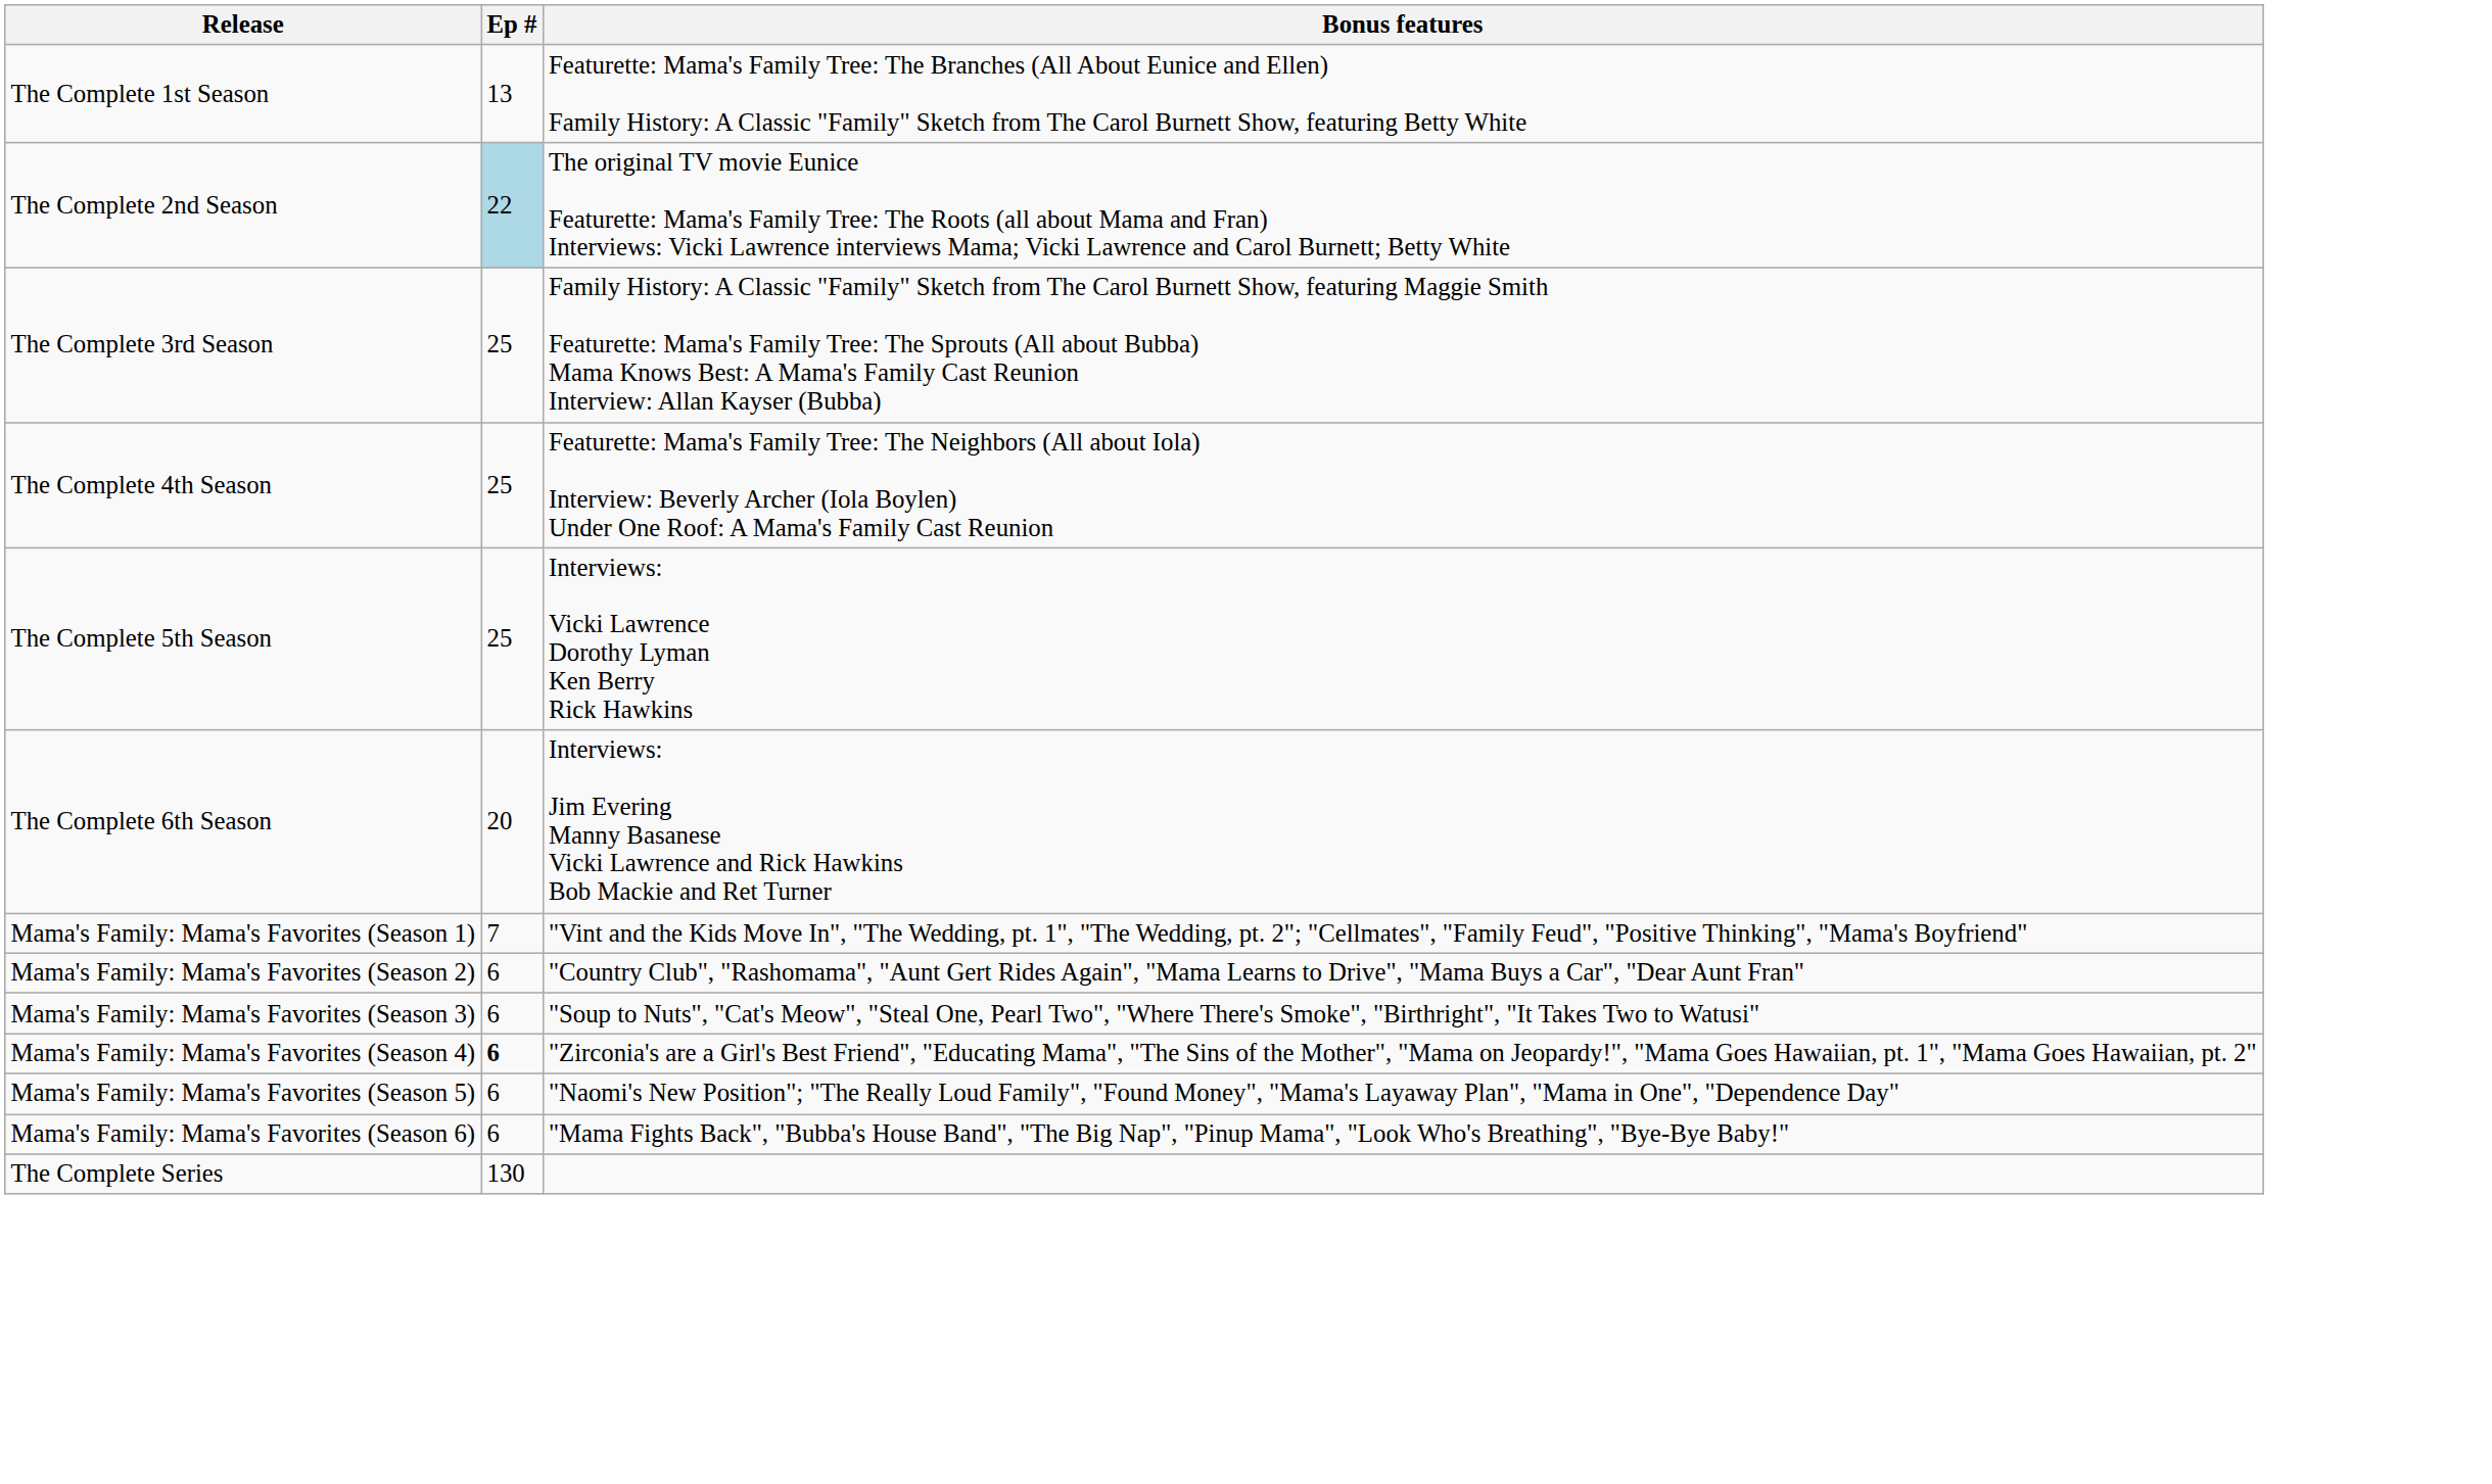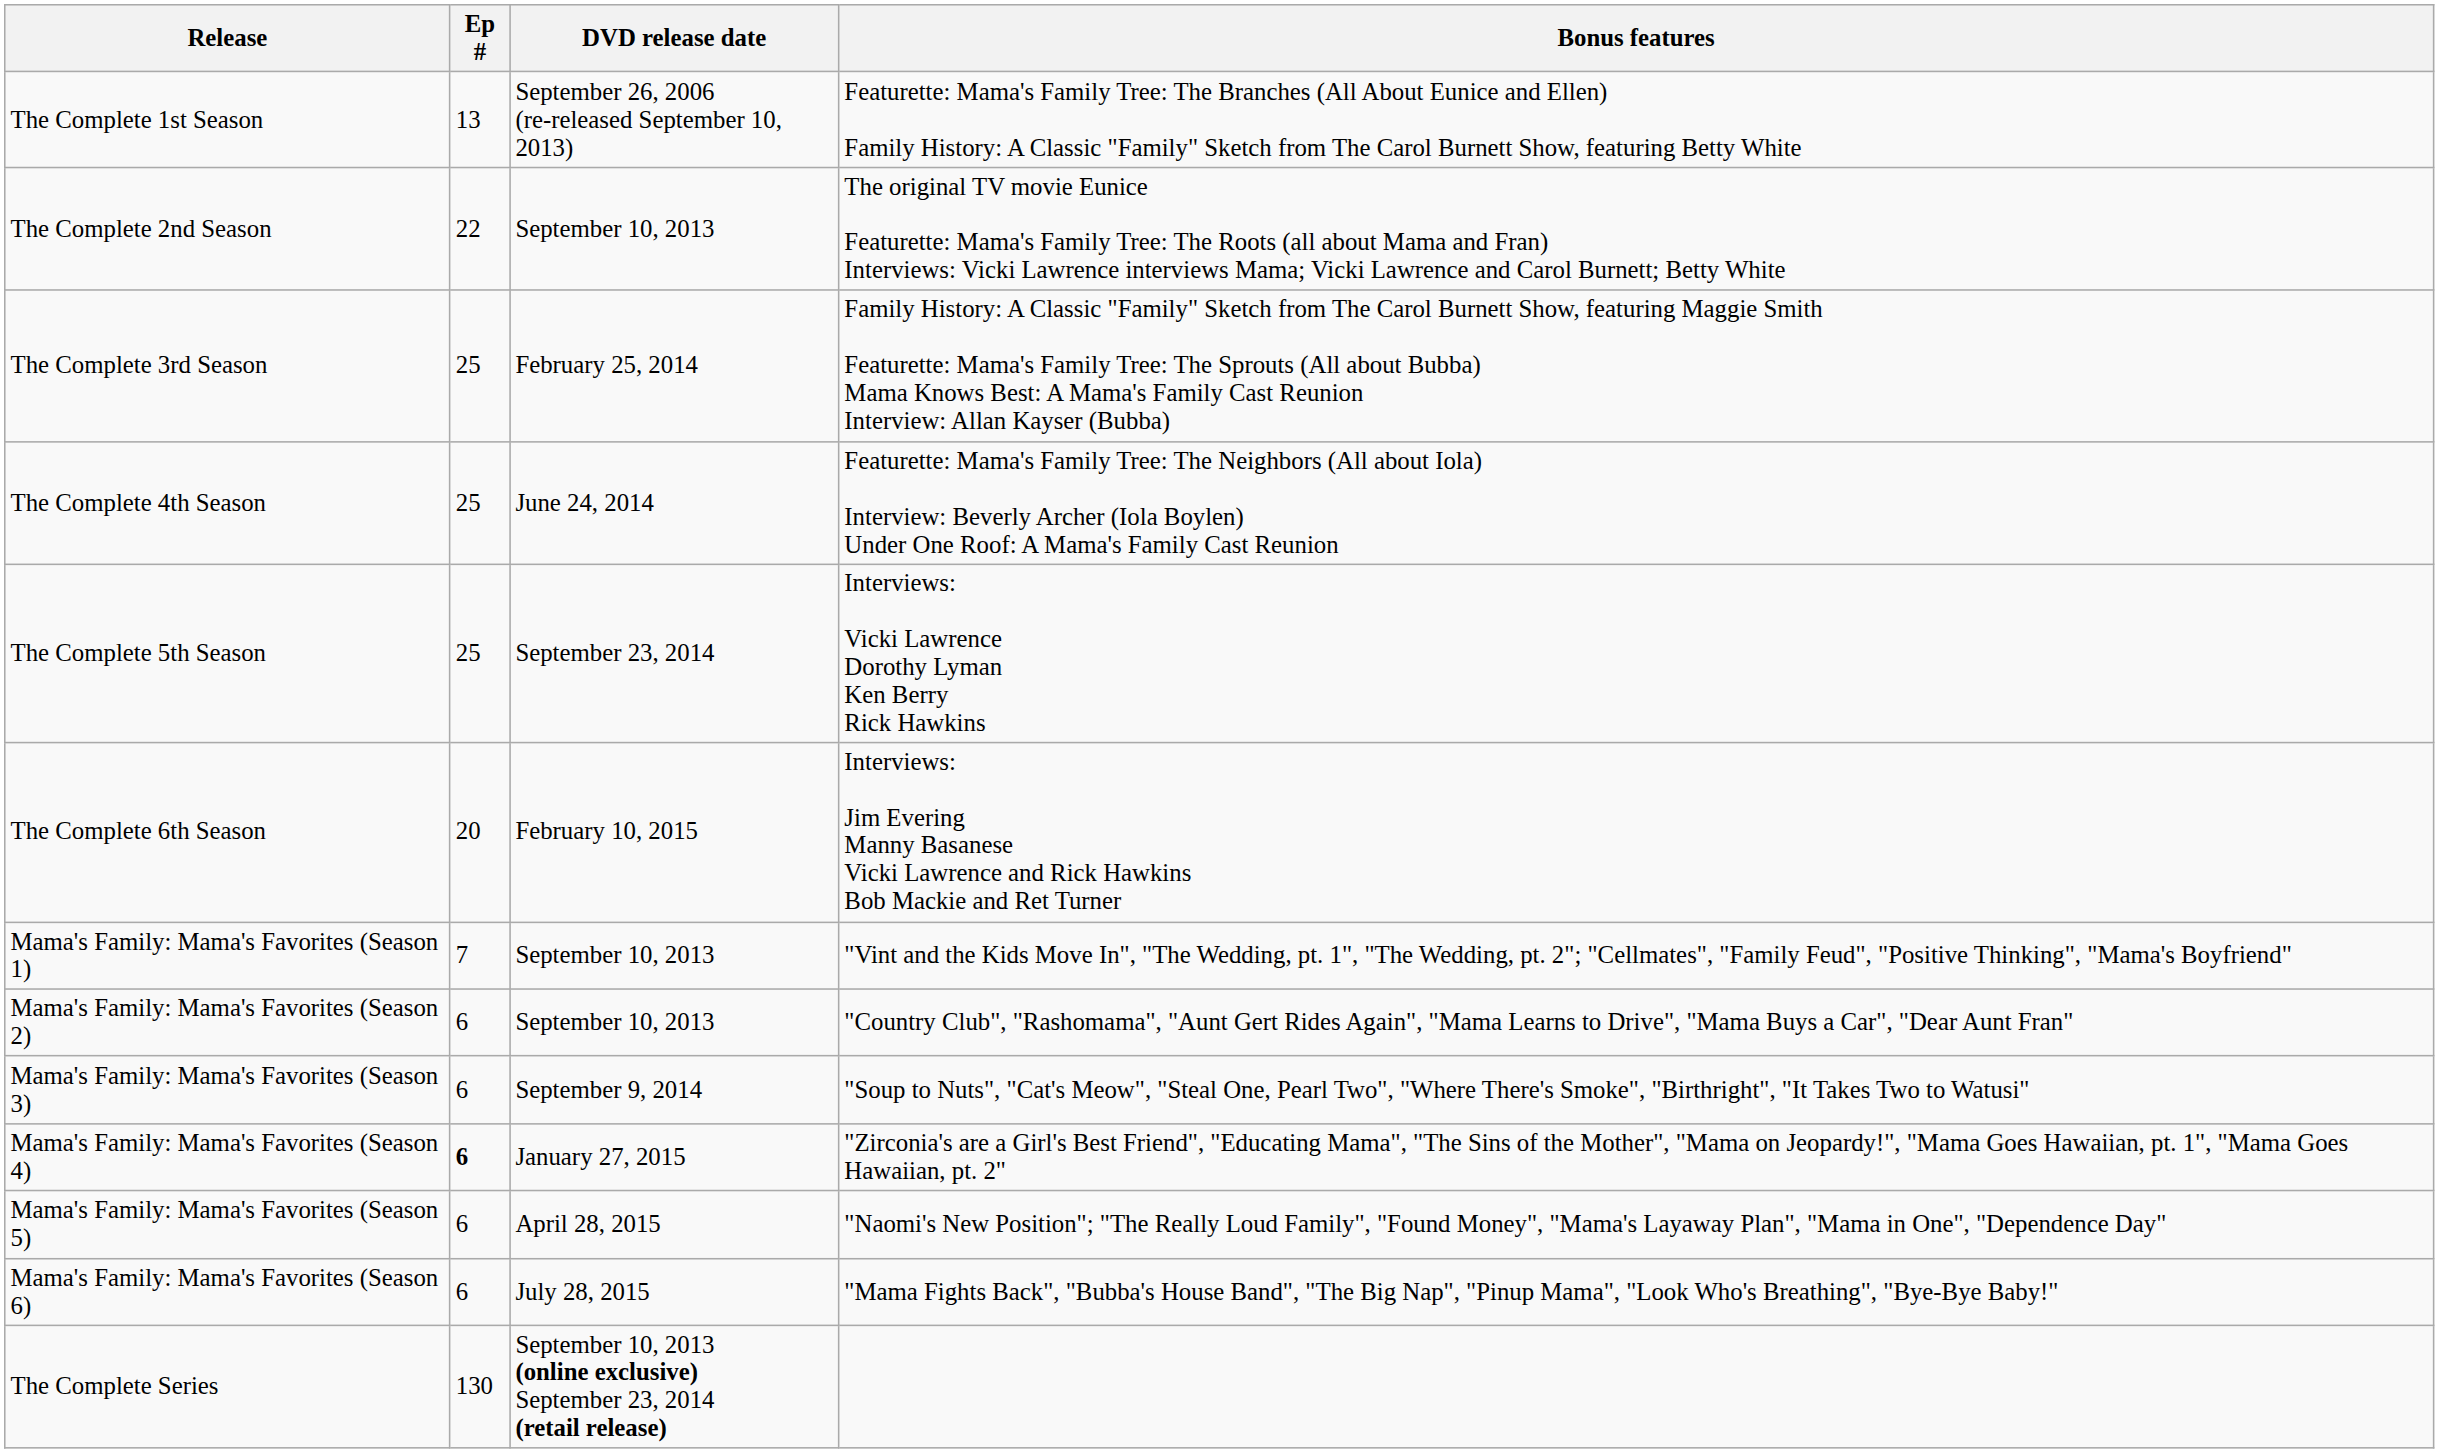+ column: DVD release date | September 26, 2006 (re-released September 10, 2013) | September 10, 2013 | February 25, 2014 | June 24, 2014 | September 23, 2014 | February 10, 2015 | September 10, 2013 | September 10, 2013 | September 9, 2014 | January 27, 2015 | April 28, 2015 | July 28, 2015 | September 10, 2013 (online exclusive) September 23, 2014 (retail release)
The Complete 2nd Season | Ep #: lightblue background -> no background
